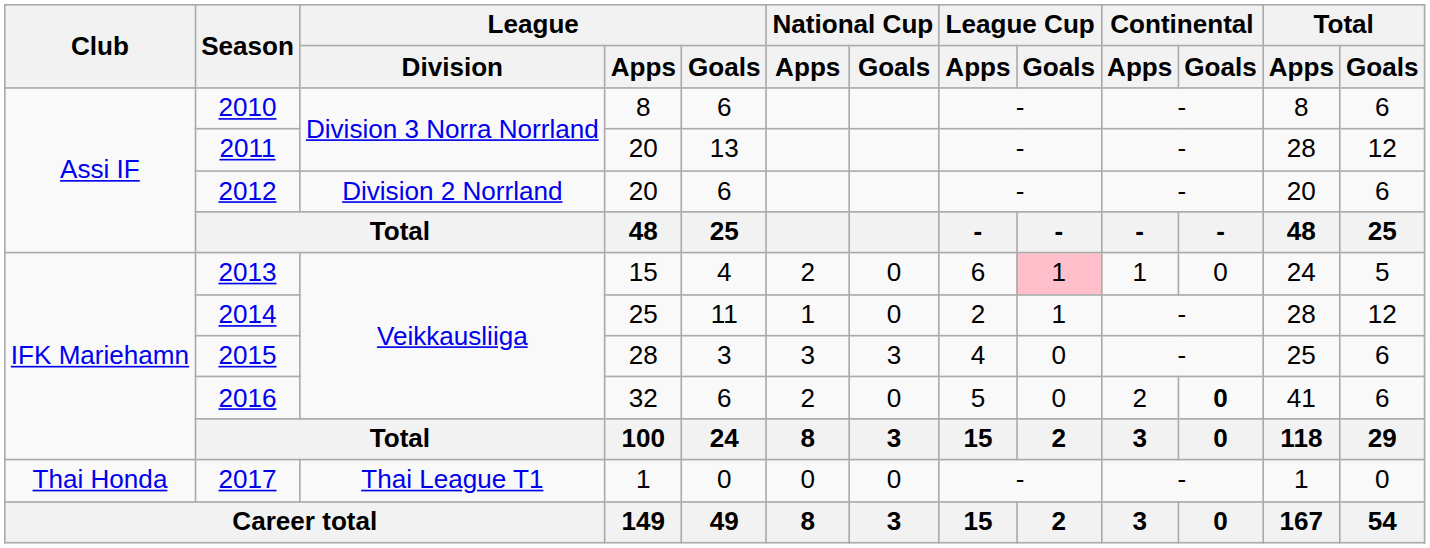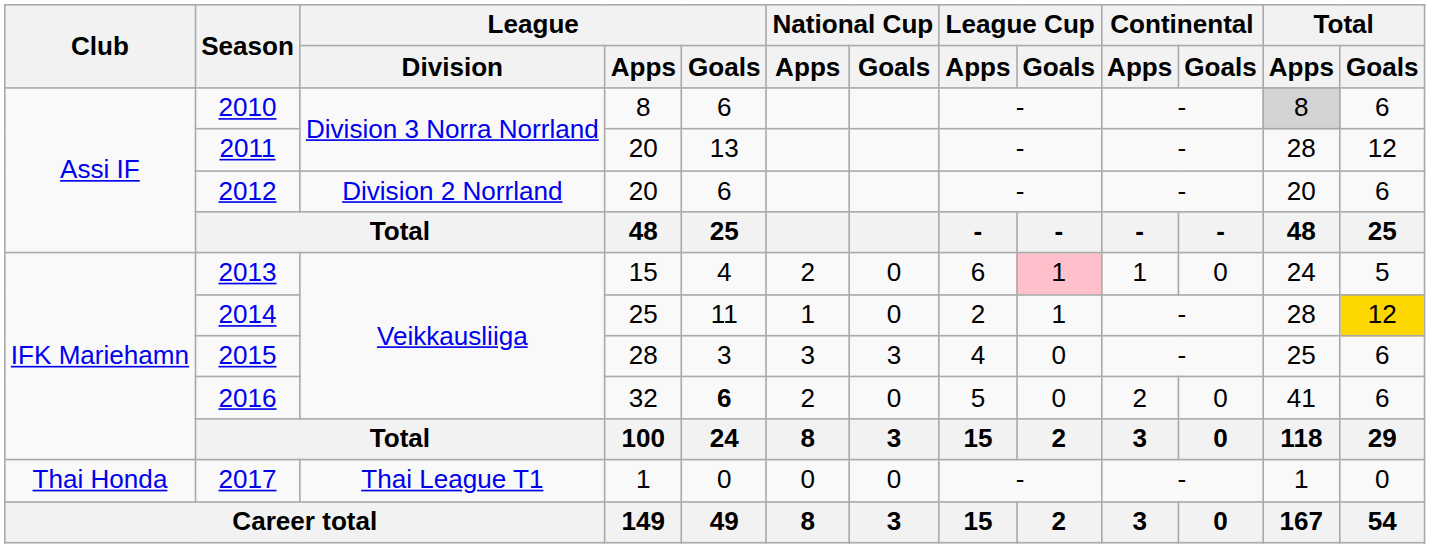2010 | Total / Apps: no background -> lightgrey background
2014 | Total / Goals: no background -> gold background
2016 | League / Goals: normal -> bold
2016 | Continental / Goals: bold -> normal
